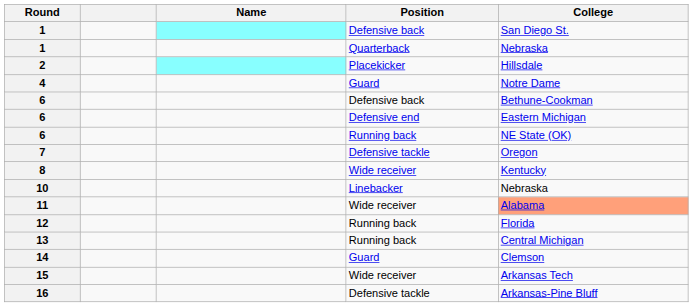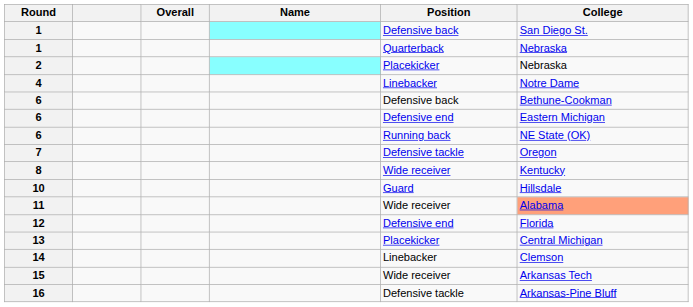+ column: Overall
2 | College: Hillsdale -> Nebraska
4 | Position: Guard -> Linebacker
10 | Position: Linebacker -> Guard
10 | College: Nebraska -> Hillsdale
12 | Position: Running back -> Defensive end
13 | Position: Running back -> Placekicker
14 | Position: Guard -> Linebacker
